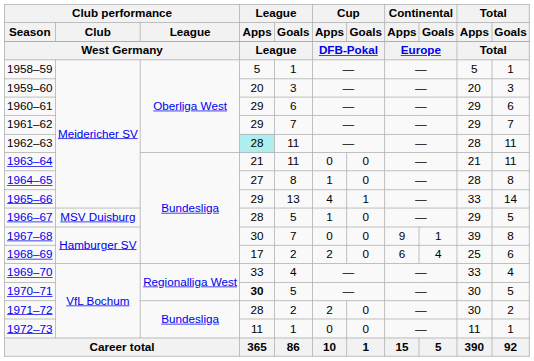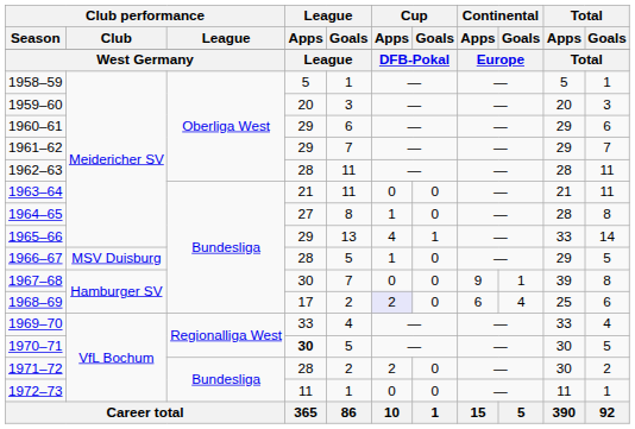1962–63 | League / Apps: paleturquoise background -> no background
1968–69 | Cup / Apps: no background -> lavender background
